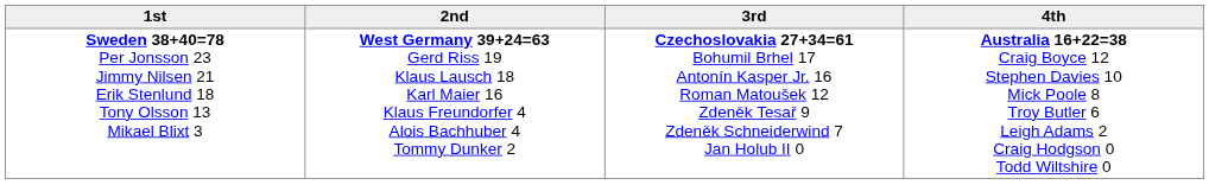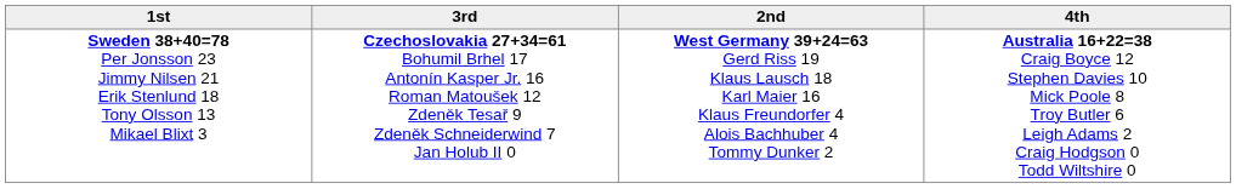columns swapped: 2nd <-> 3rd
